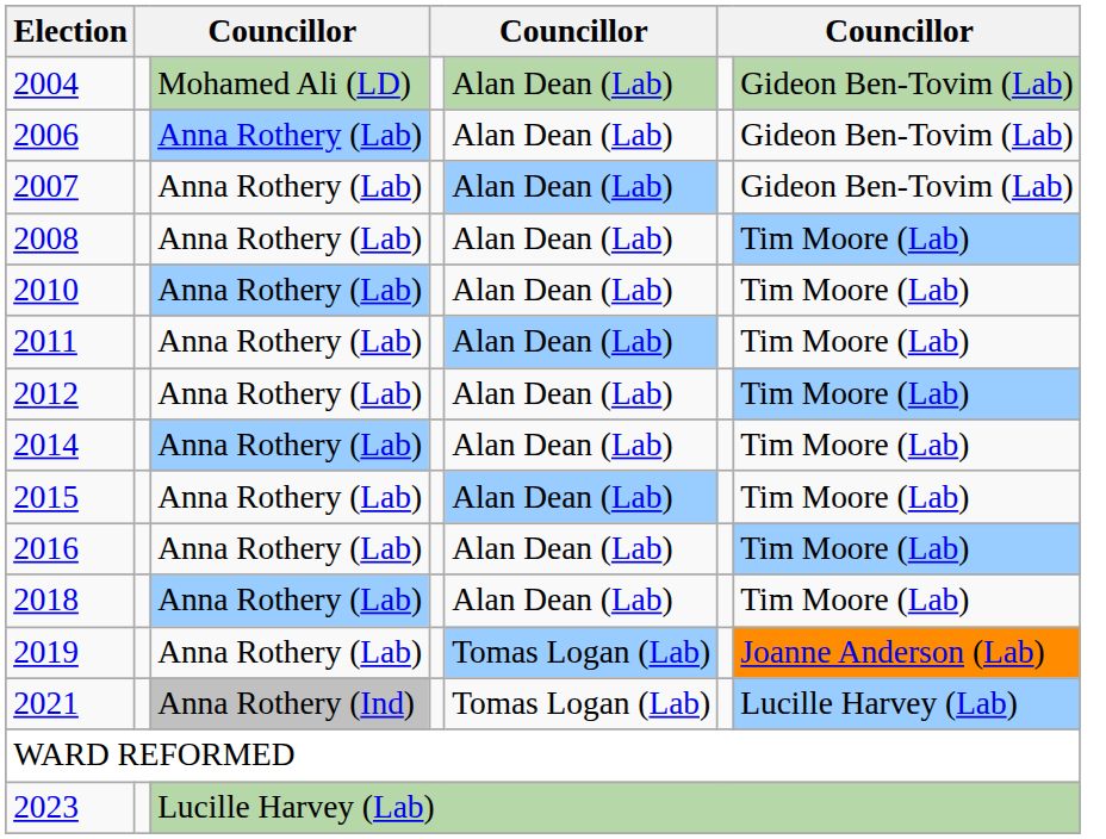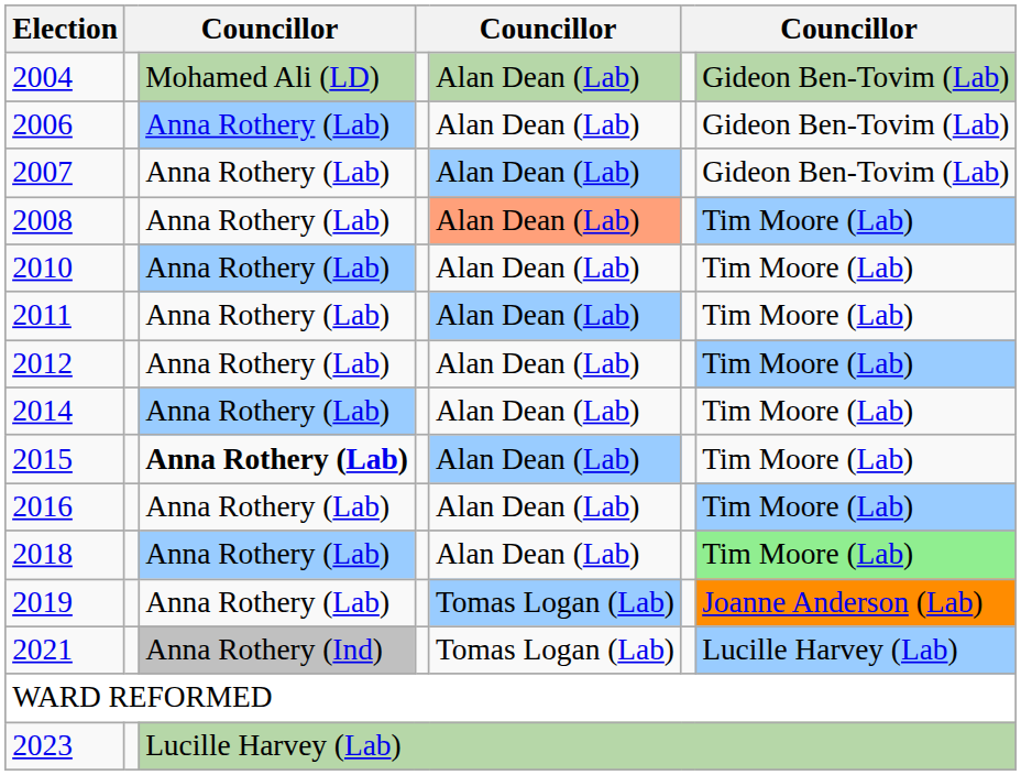2008 | column 5: no background -> lightsalmon background
2015 | column 3: normal -> bold
2018 | column 7: no background -> lightgreen background
